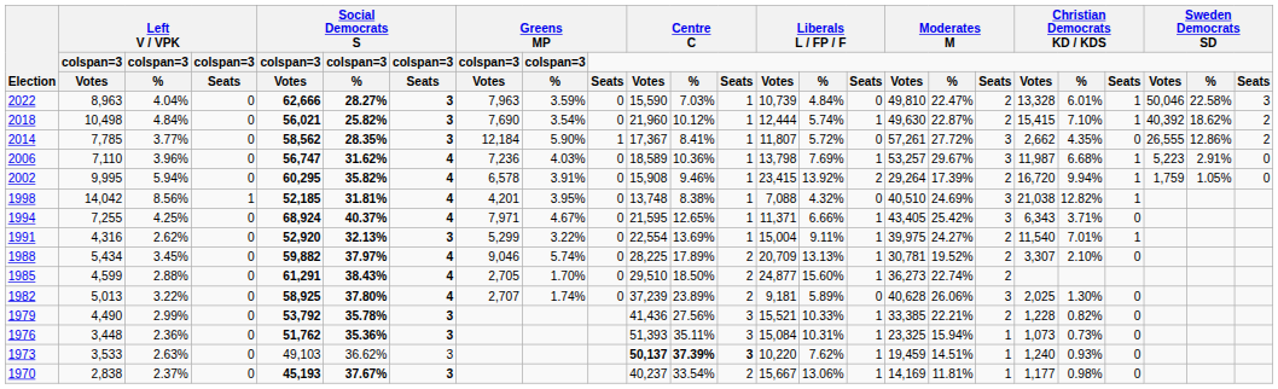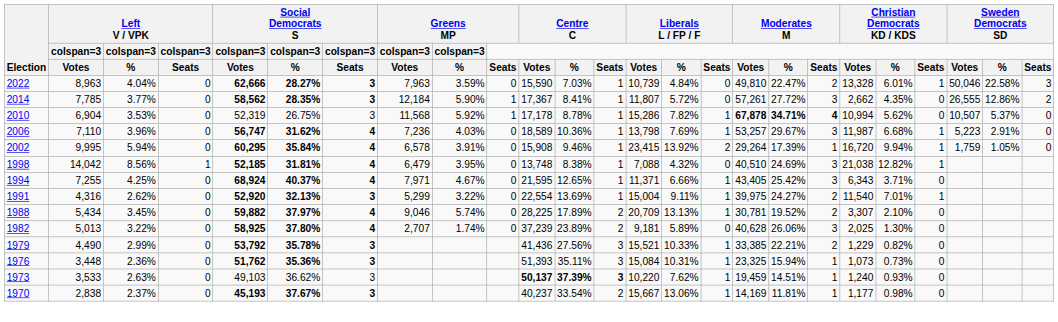- row: 2018 | 10,498 | 4.84% | 0 | 56,021 | 25.82% | 3 | 7,690 | 3.54% | 0 | 21,960 | 10.12% | 1 | 12,444 | 5.74% | 1 | 49,630 | 22.87% | 2 | 15,415 | 7.10% | 1 | 40,392 | 18.62% | 2
+ row: 2010 | 6,904 | 3.53% | 0 | 52,319 | 26.75% | 3 | 11,568 | 5.92% | 1 | 17,178 | 8.78% | 1 | 15,286 | 7.82% | 1 | 67,878 | 34.71% | 4 | 10,994 | 5.62% | 0 | 10,507 | 5.37% | 0
2002 | Social Democrats S / colspan=3 / %: 35.82% -> 35.84%
2002 | Moderates M / Seats: 2 -> 1
1998 | Greens MP / colspan=3 / Votes: 4,201 -> 6,479
- row: 1985 | 4,599 | 2.88% | 0 | 61,291 | 38.43% | 4 | 2,705 | 1.70% | 0 | 29,510 | 18.50% | 2 | 24,877 | 15.60% | 1 | 36,273 | 22.74% | 2
1979 | Christian Democrats KD / KDS / Votes: 1,228 -> 1,229
